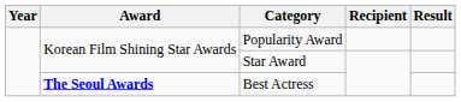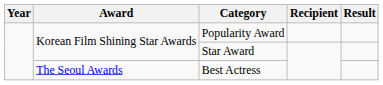Best Actress | Award: bold -> normal
